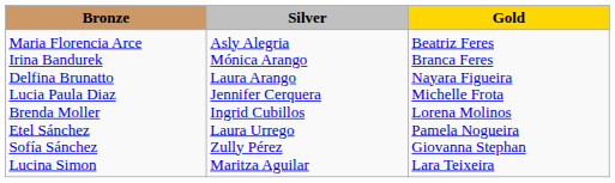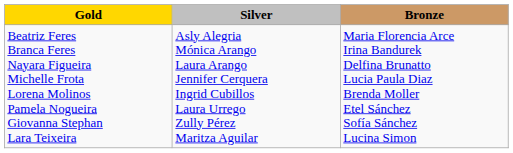columns swapped: Gold <-> Bronze
